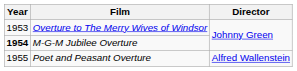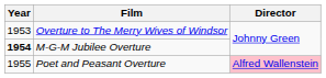Poet and Peasant Overture | Director: no background -> pink background
